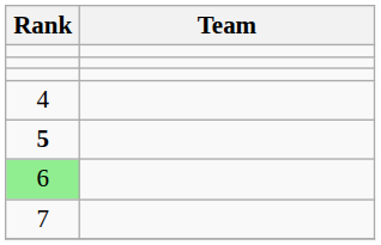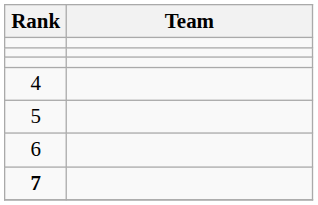row 6 | Rank: bold -> normal
row 7 | Rank: lightgreen background -> no background
row 8 | Rank: normal -> bold
